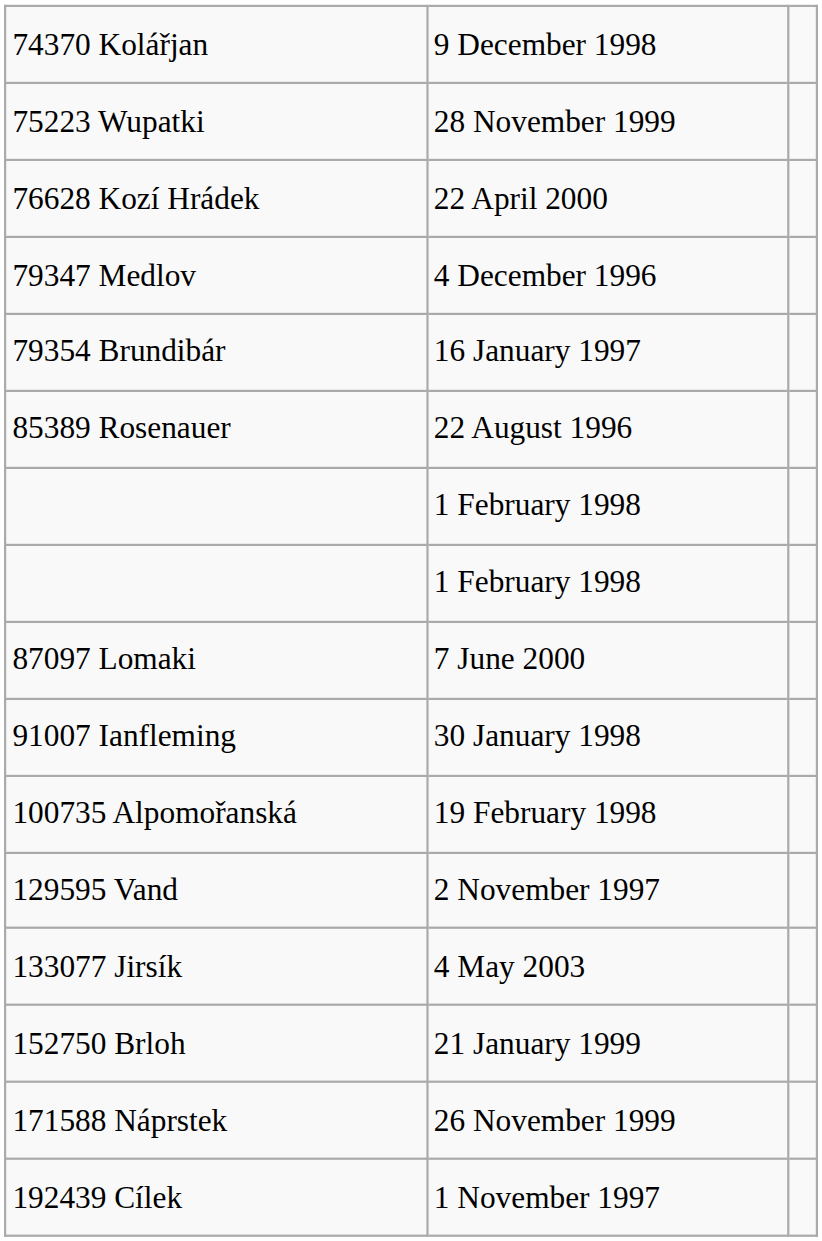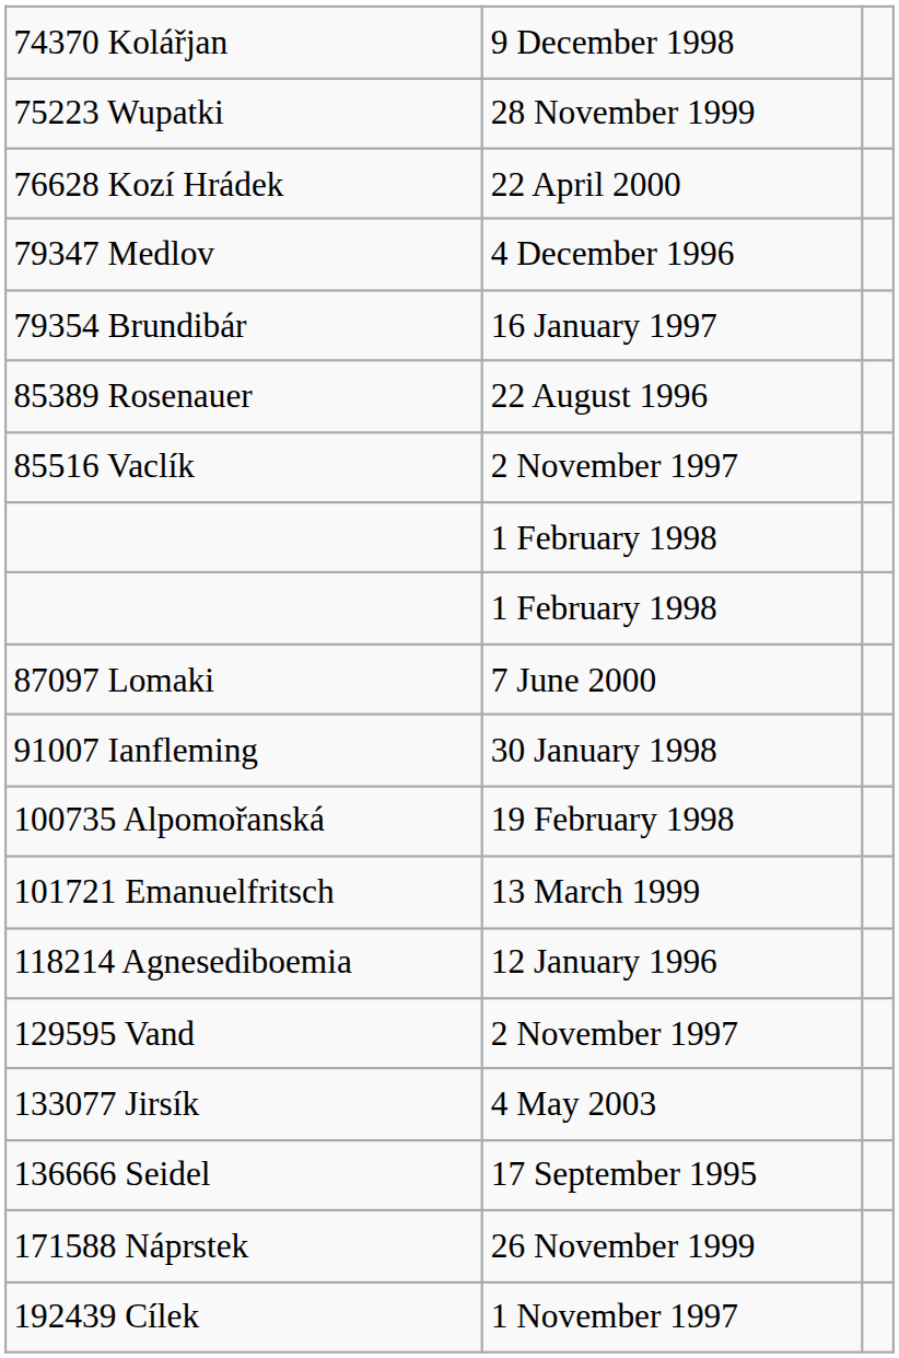+ row: 85516 Vaclík | 2 November 1997
+ row: 101721 Emanuelfritsch | 13 March 1999
+ row: 118214 Agnesediboemia | 12 January 1996
+ row: 136666 Seidel | 17 September 1995
- row: 152750 Brloh | 21 January 1999
